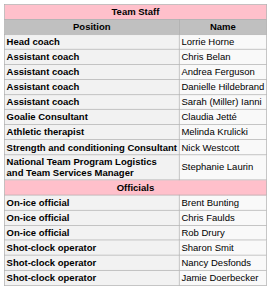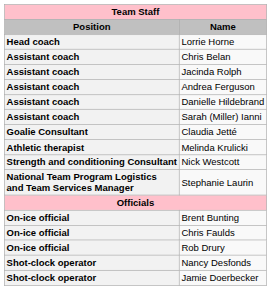+ row: Assistant coach | Jacinda Rolph
- row: Shot-clock operator | Sharon Smit
